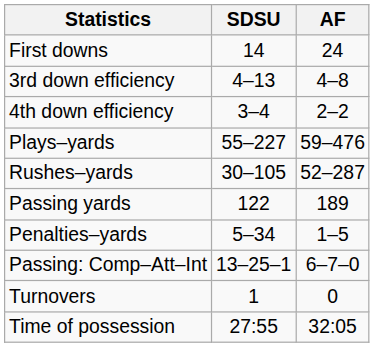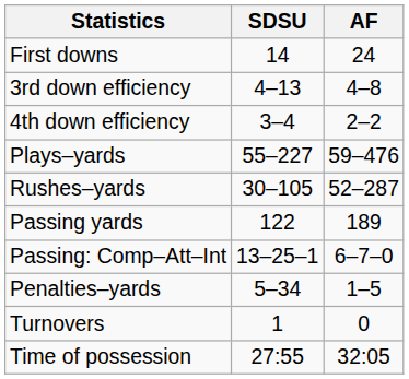rows swapped: Passing: Comp–Att–Int <-> Penalties–yards
